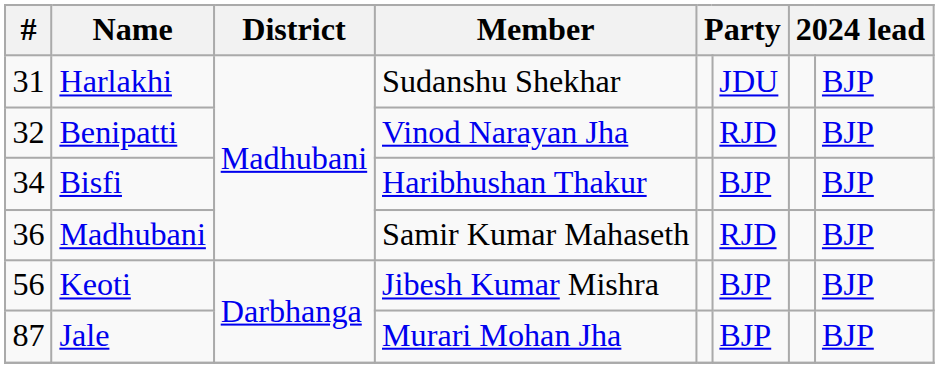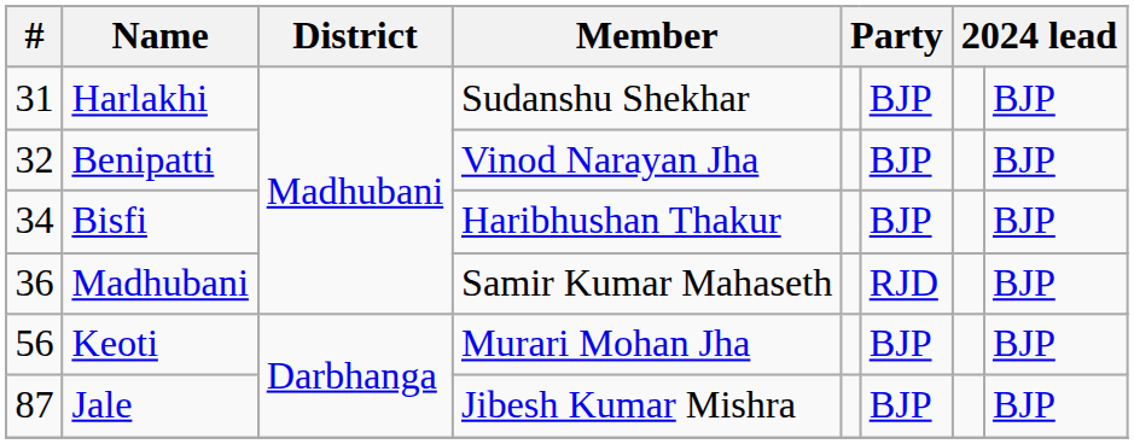Harlakhi | column 6: JDU -> BJP
Benipatti | column 6: RJD -> BJP
Keoti | Member: Jibesh Kumar Mishra -> Murari Mohan Jha
Jale | Member: Murari Mohan Jha -> Jibesh Kumar Mishra
